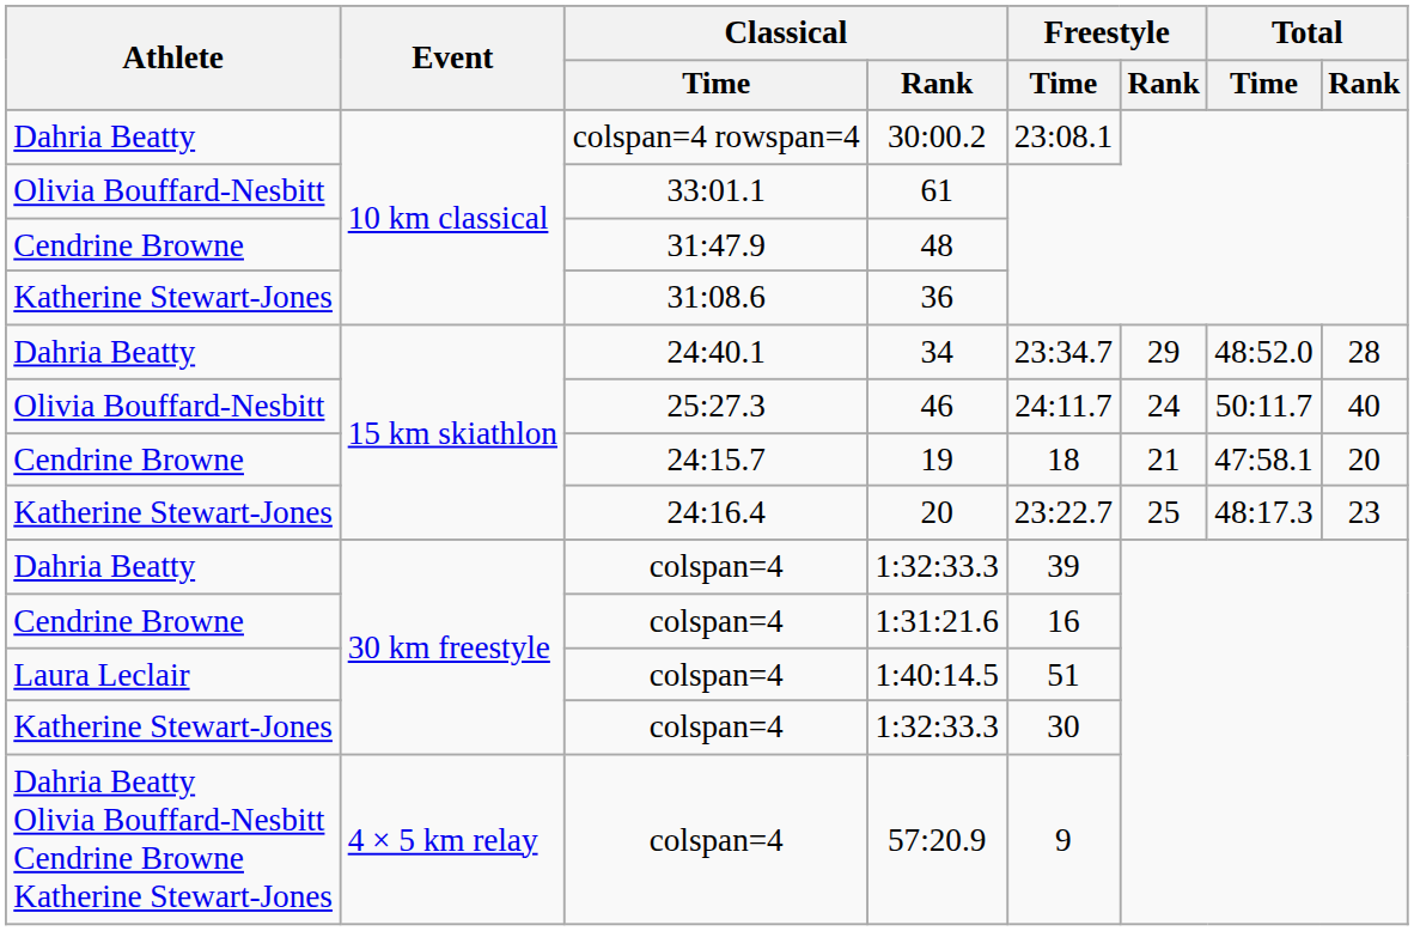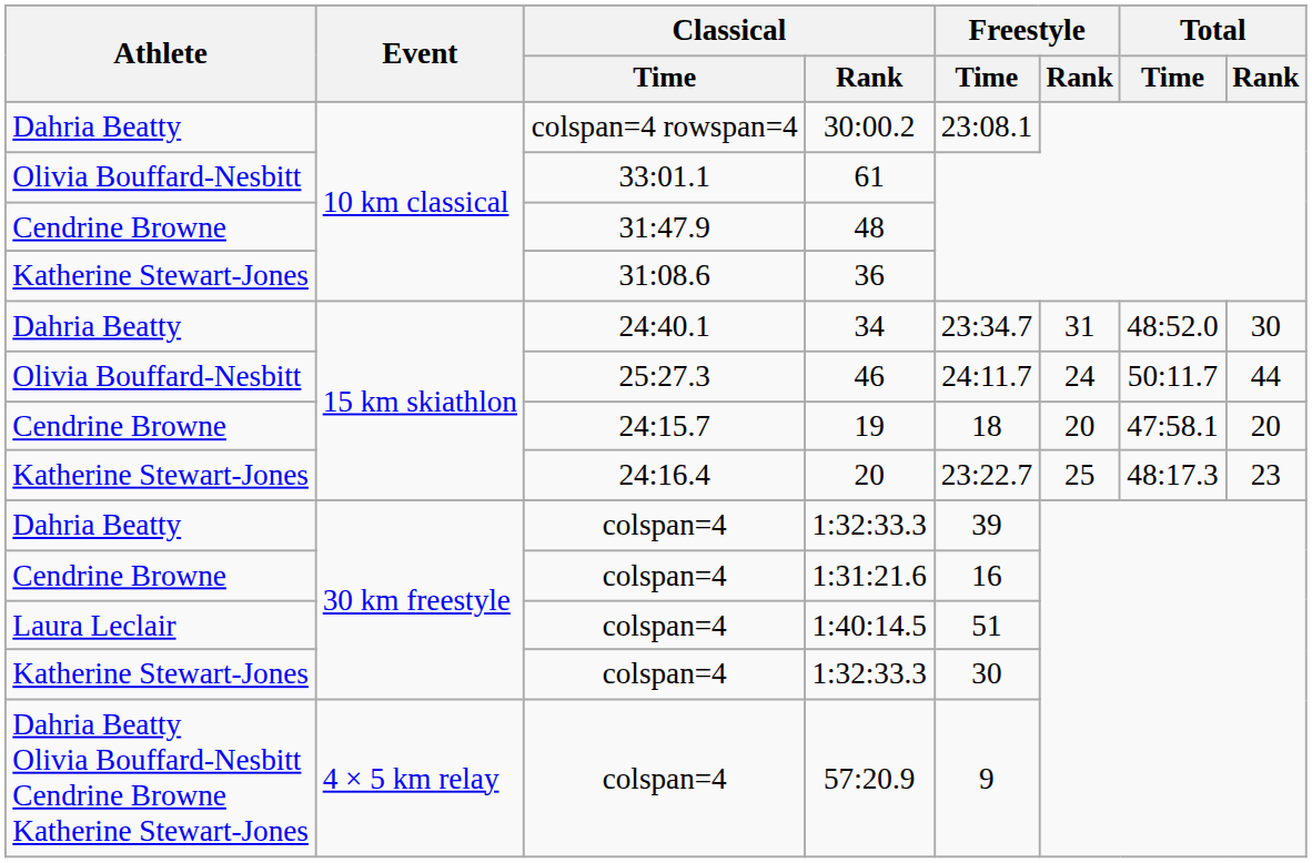34 | Freestyle / Rank: 29 -> 31
34 | Total / Rank: 28 -> 30
46 | Total / Rank: 40 -> 44
19 | Freestyle / Rank: 21 -> 20
